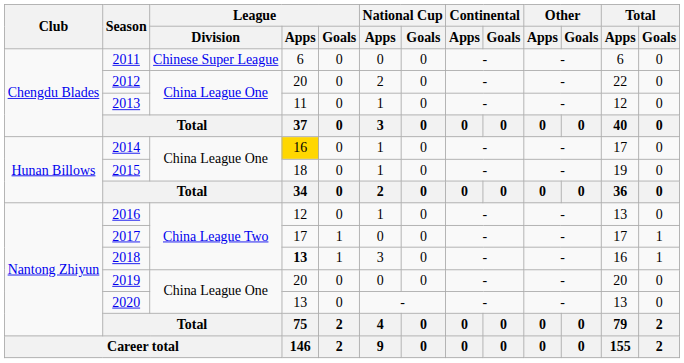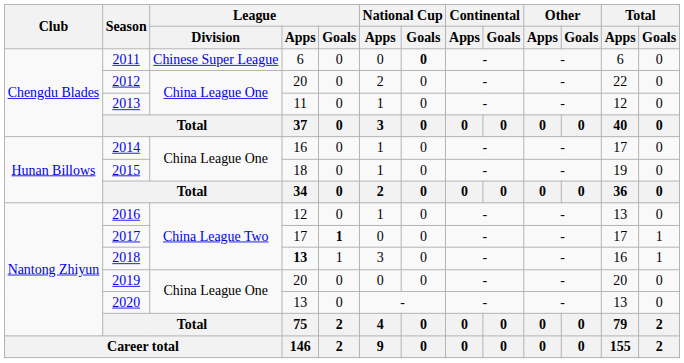2011 | National Cup / Goals: normal -> bold
2014 | League / Apps: gold background -> no background
2017 | League / Goals: normal -> bold
